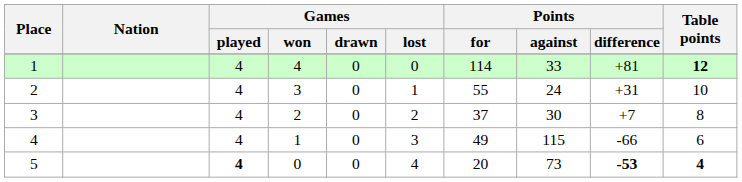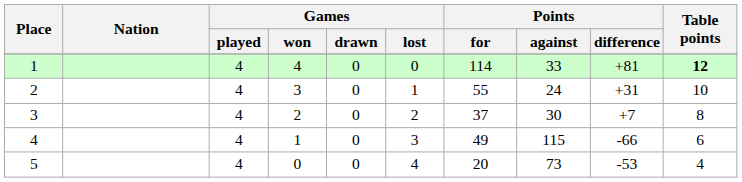5 | Games / played: bold -> normal
5 | Points / difference: bold -> normal
5 | Table points: bold -> normal
